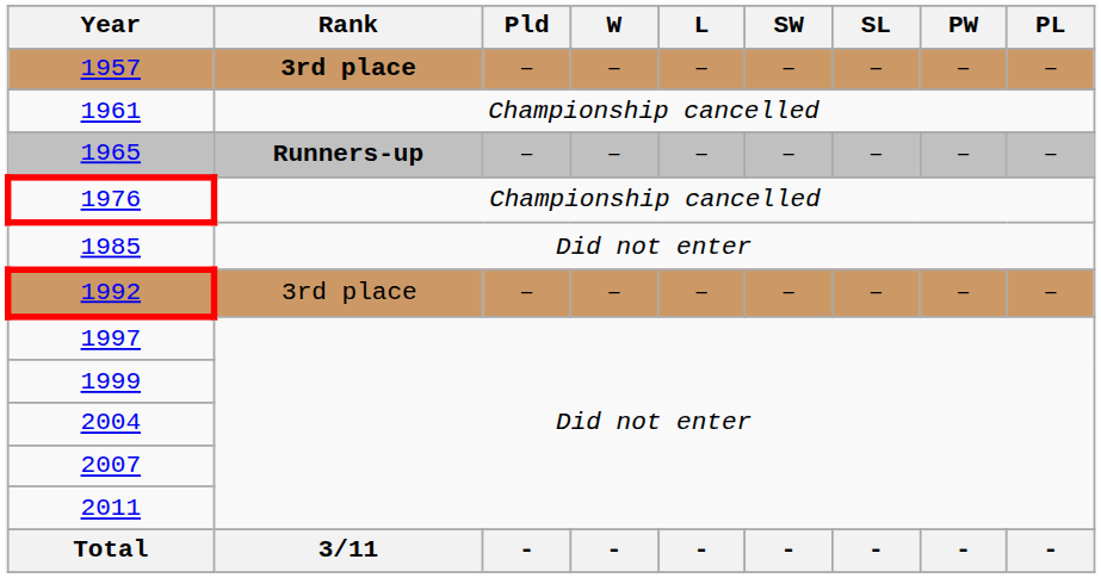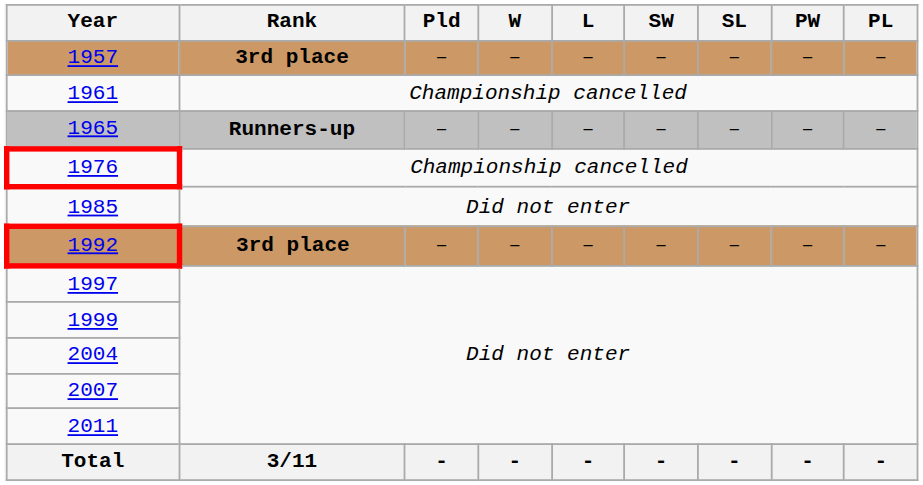1992 | Rank: normal -> bold
